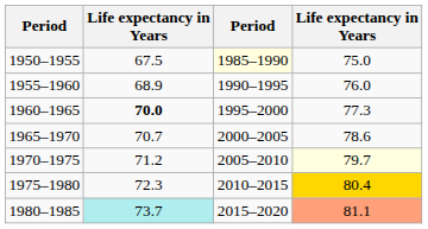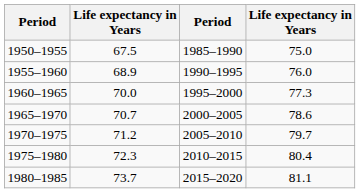1950–1955 | column 3: lightyellow background -> no background
1960–1965 | column 2: bold -> normal
1970–1975 | column 4: lightyellow background -> no background
1975–1980 | column 4: gold background -> no background
1980–1985 | column 2: paleturquoise background -> no background
1980–1985 | column 4: lightsalmon background -> no background
